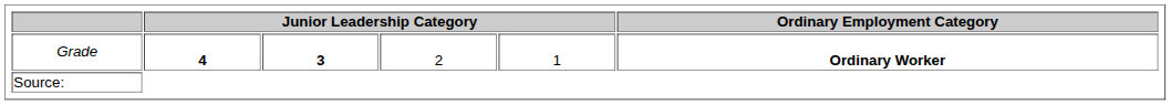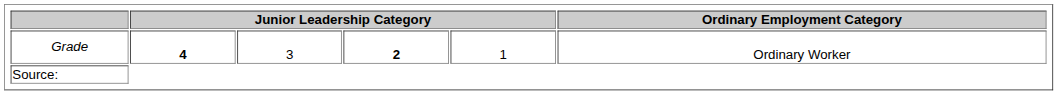Grade | column 3: bold -> normal
Grade | column 4: normal -> bold
Grade | Ordinary Employment Category: bold -> normal
